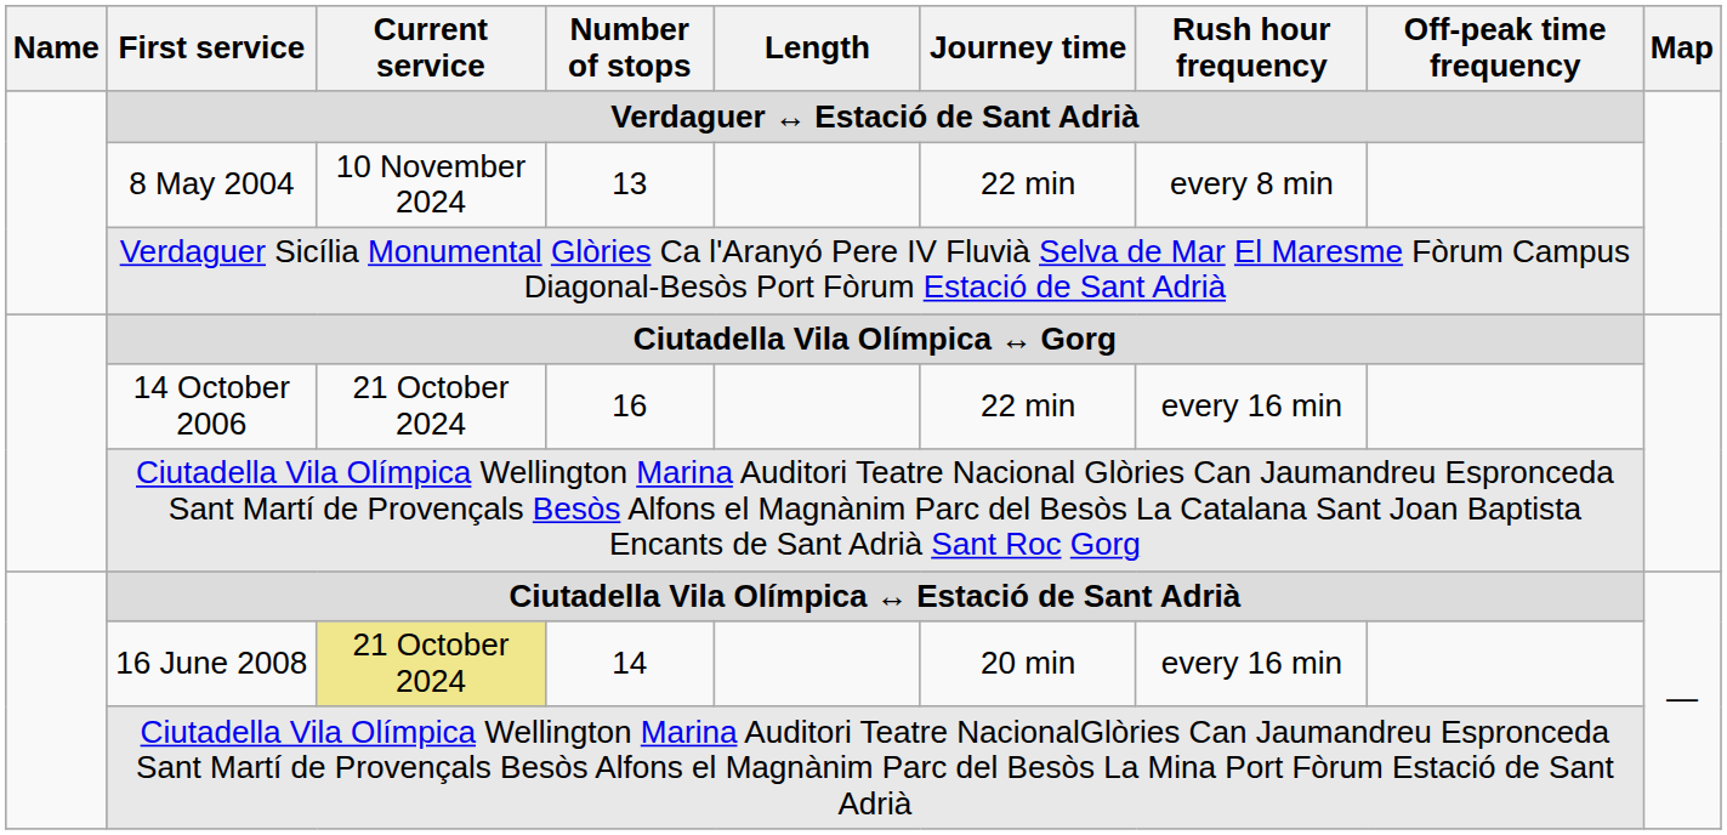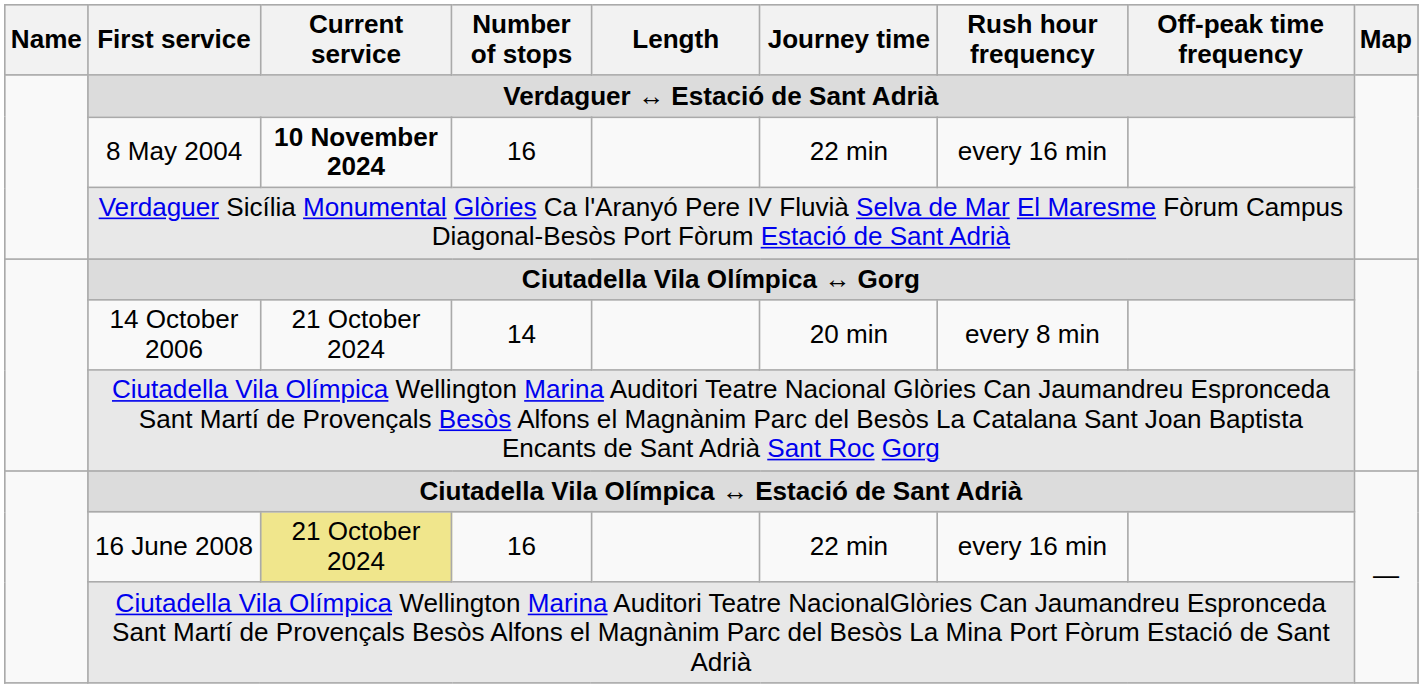8 May 2004 | Current service: normal -> bold
8 May 2004 | Number of stops: 13 -> 16
8 May 2004 | Rush hour frequency: every 8 min -> every 16 min
14 October 2006 | Number of stops: 16 -> 14
14 October 2006 | Journey time: 22 min -> 20 min
14 October 2006 | Rush hour frequency: every 16 min -> every 8 min
16 June 2008 | Number of stops: 14 -> 16
16 June 2008 | Journey time: 20 min -> 22 min
